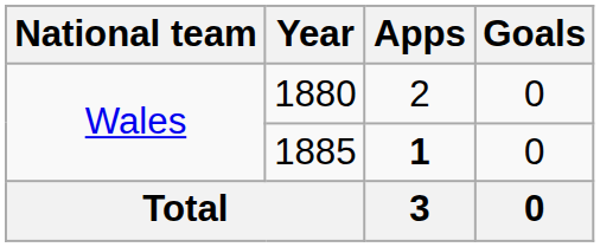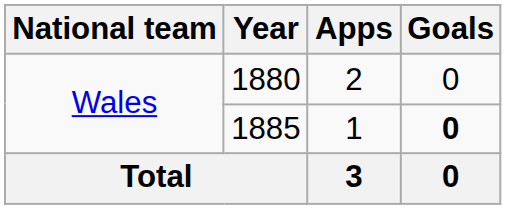1885 | Apps: bold -> normal
1885 | Goals: normal -> bold
